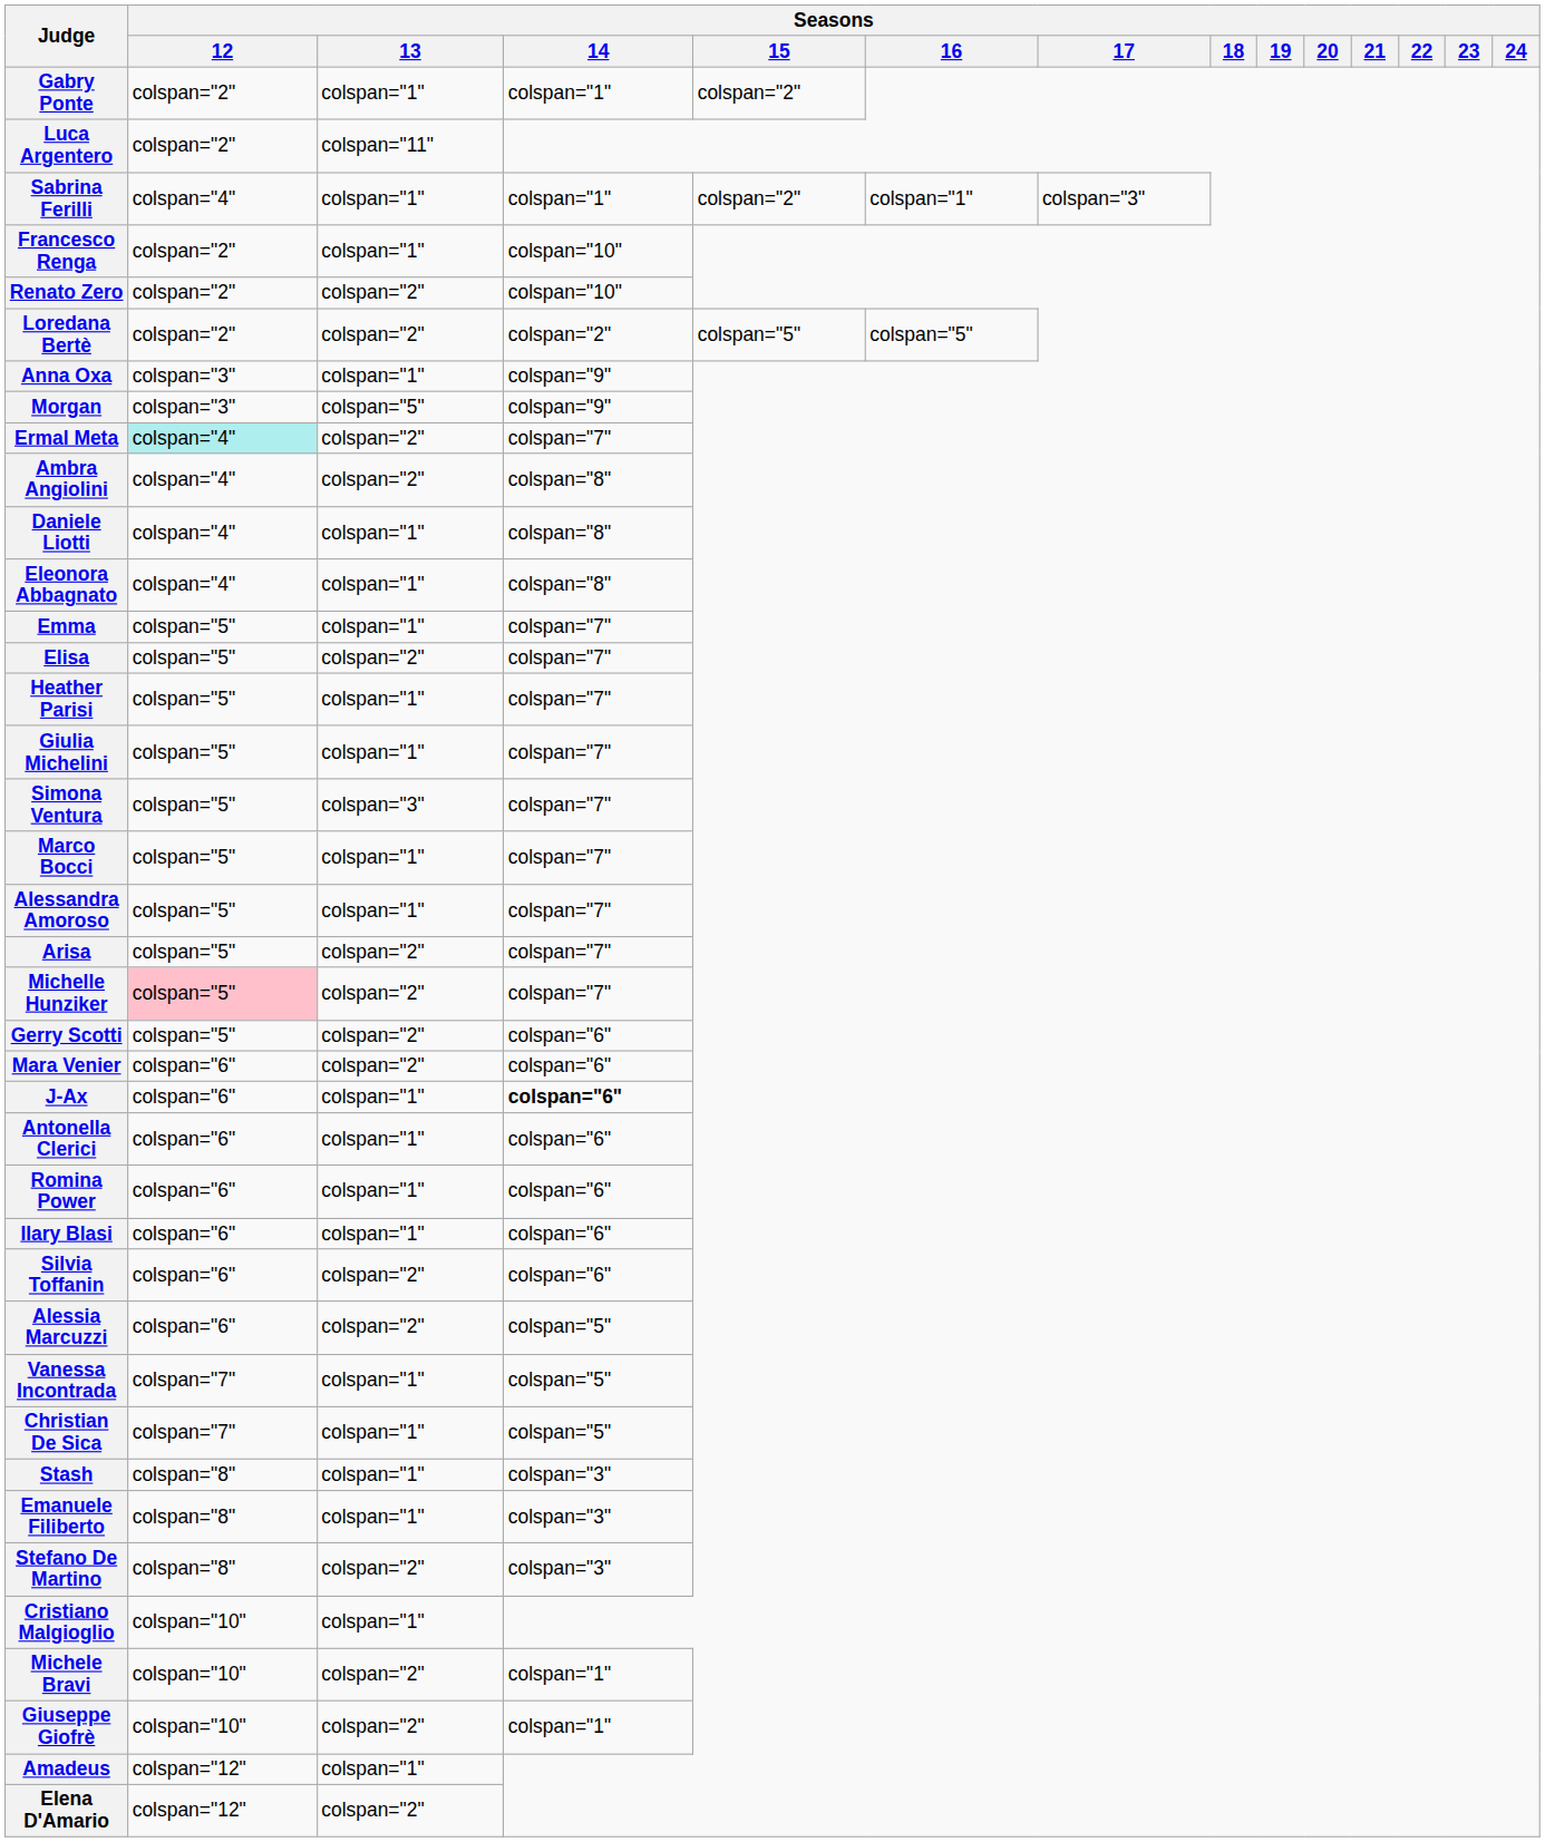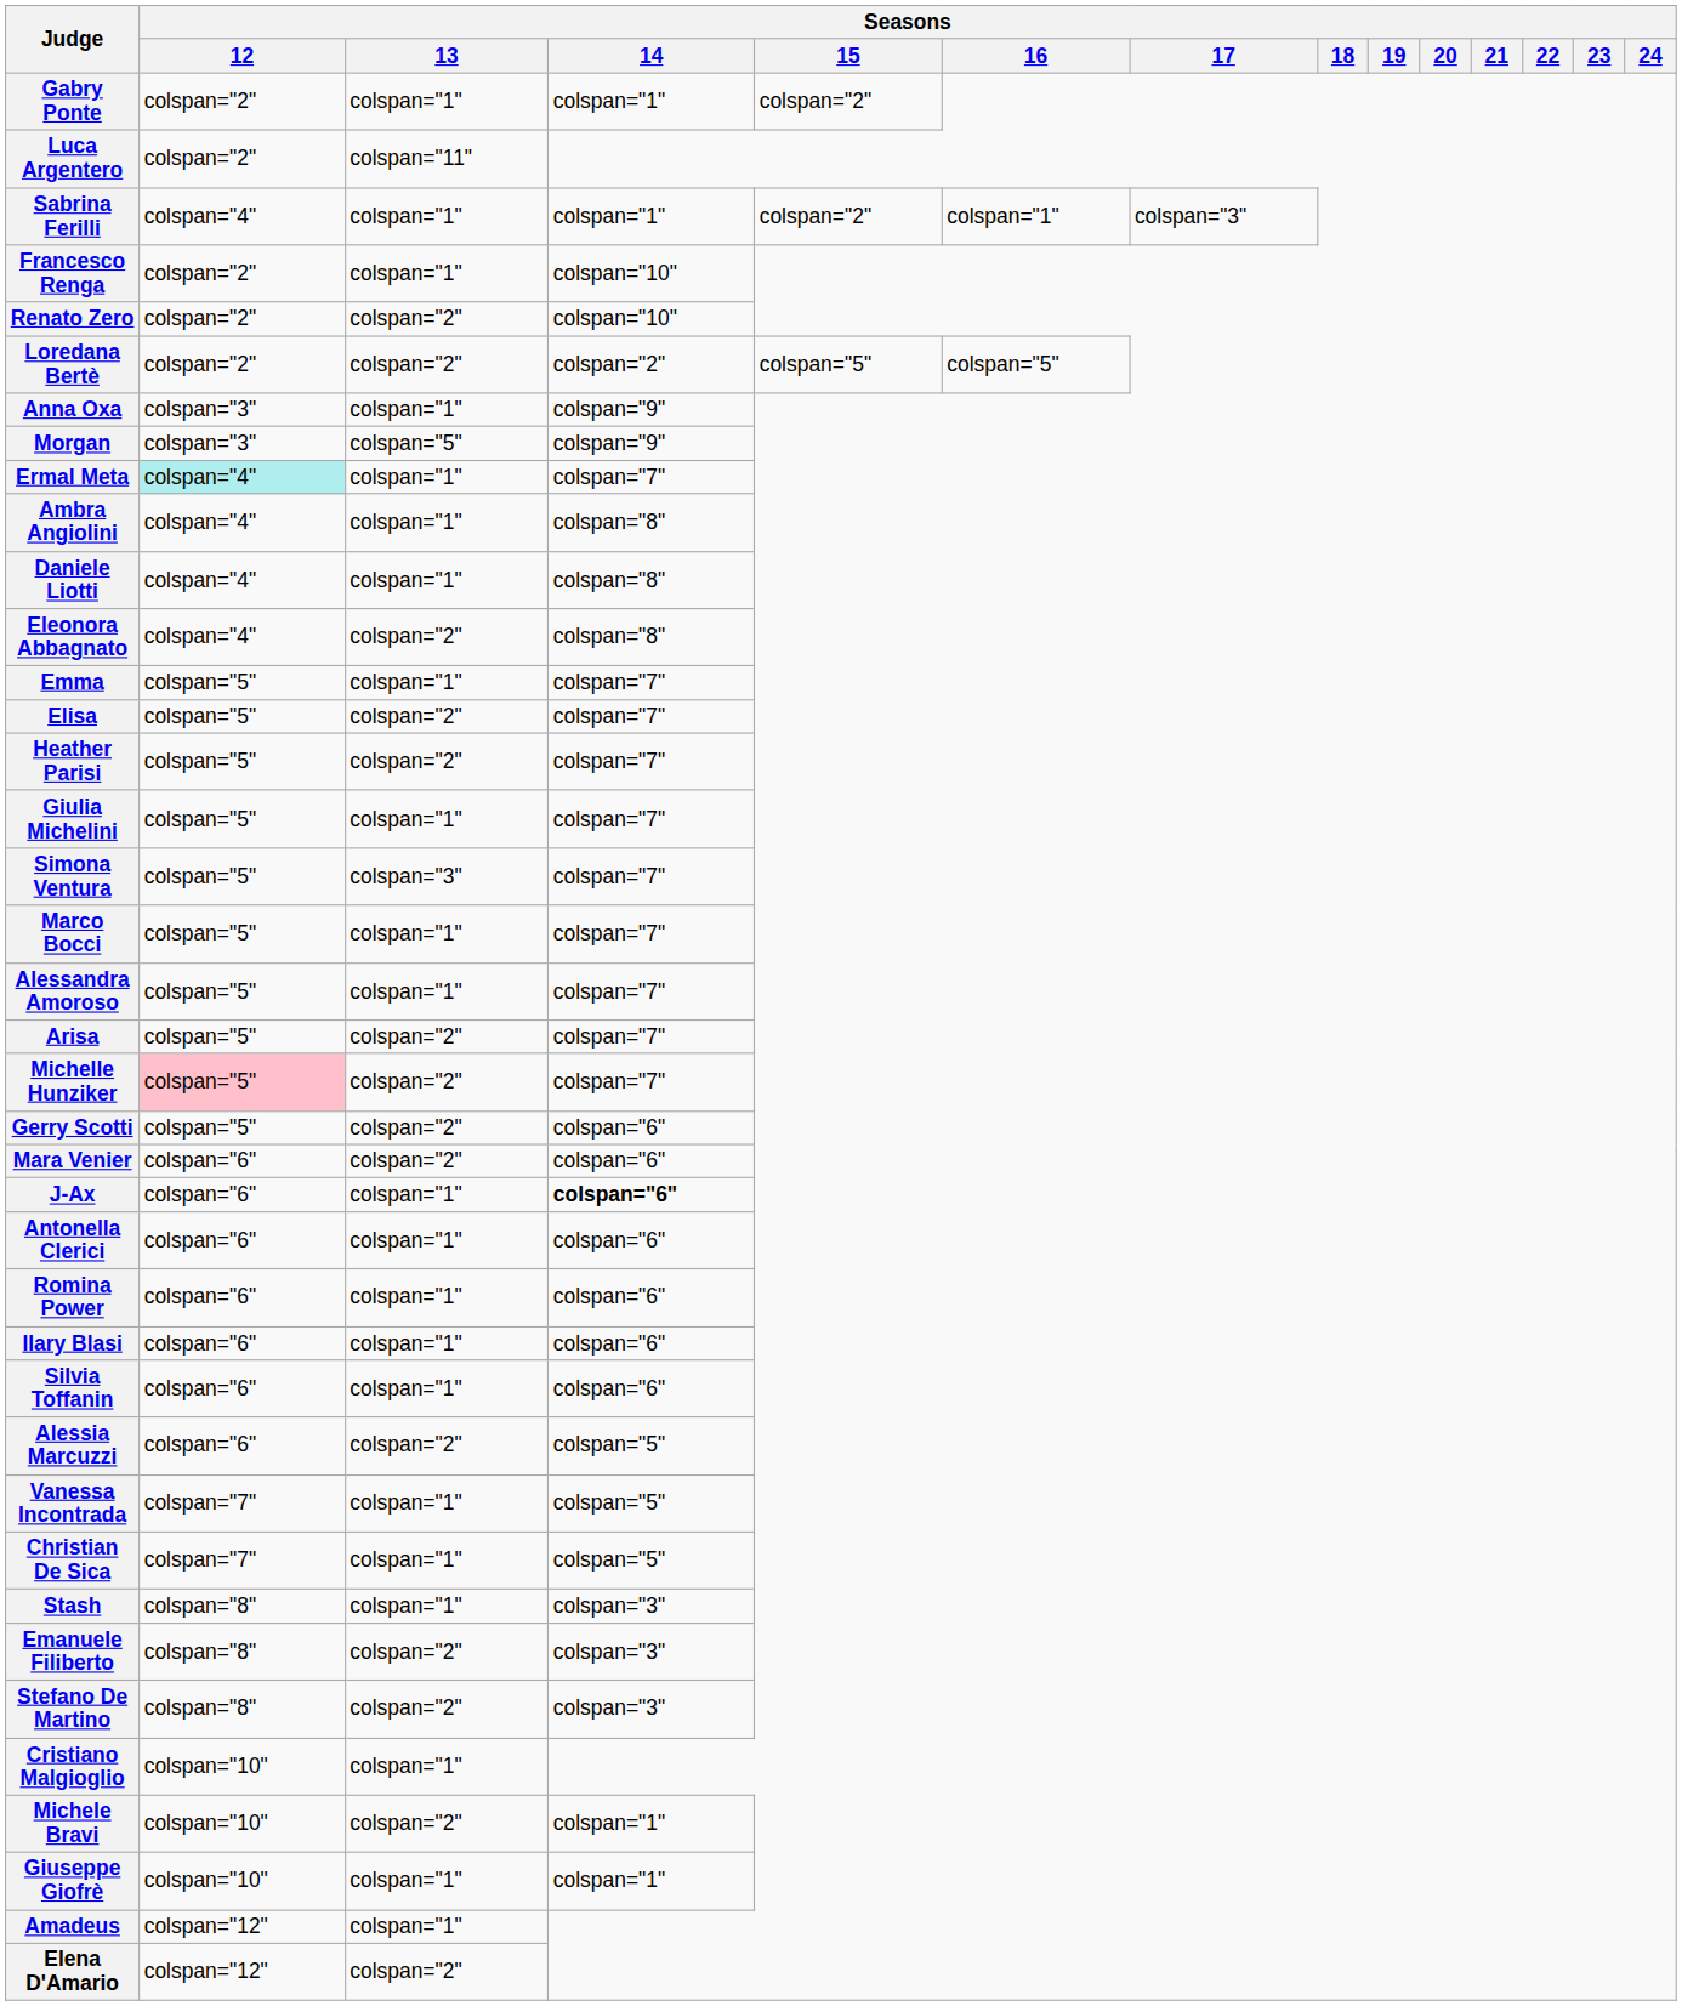Ermal Meta | Seasons / 13: colspan="2" -> colspan="1"
Ambra Angiolini | Seasons / 13: colspan="2" -> colspan="1"
Eleonora Abbagnato | Seasons / 13: colspan="1" -> colspan="2"
Heather Parisi | Seasons / 13: colspan="1" -> colspan="2"
Silvia Toffanin | Seasons / 13: colspan="2" -> colspan="1"
Emanuele Filiberto | Seasons / 13: colspan="1" -> colspan="2"
Giuseppe Giofrè | Seasons / 13: colspan="2" -> colspan="1"
